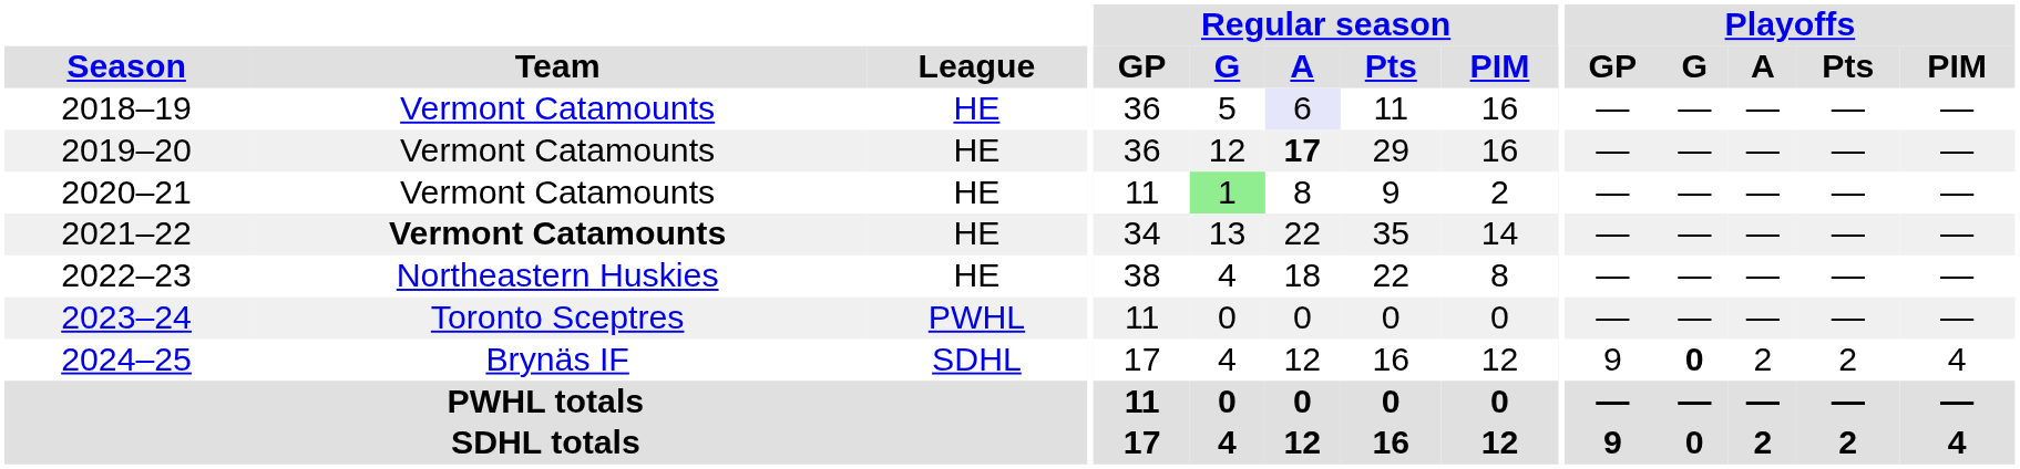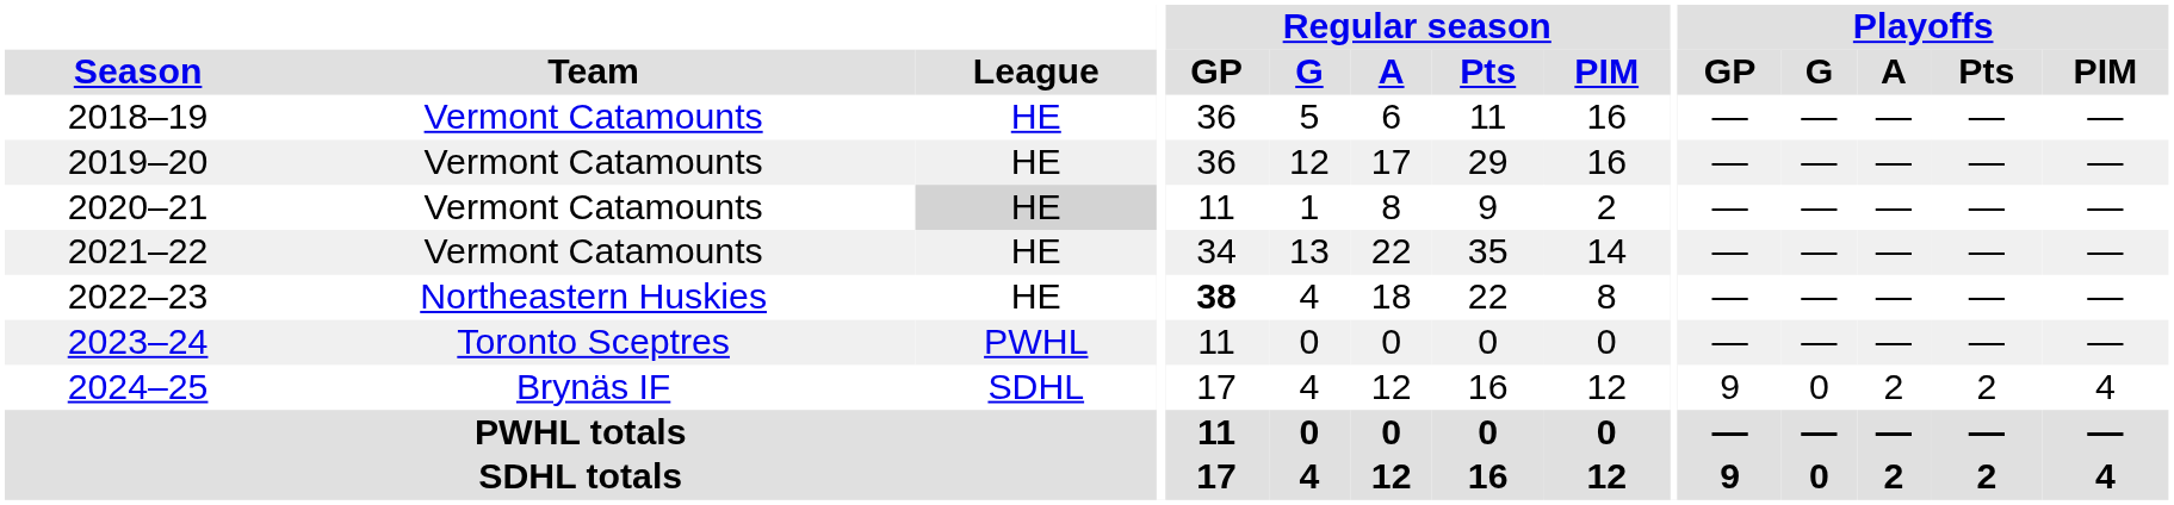2018–19 | Regular season / A: lavender background -> no background
2019–20 | Regular season / A: bold -> normal
2020–21 | League: no background -> lightgrey background
2020–21 | Regular season / G: lightgreen background -> no background
2021–22 | Team: bold -> normal
2022–23 | Regular season / GP: normal -> bold
2024–25 | Playoffs / G: bold -> normal
